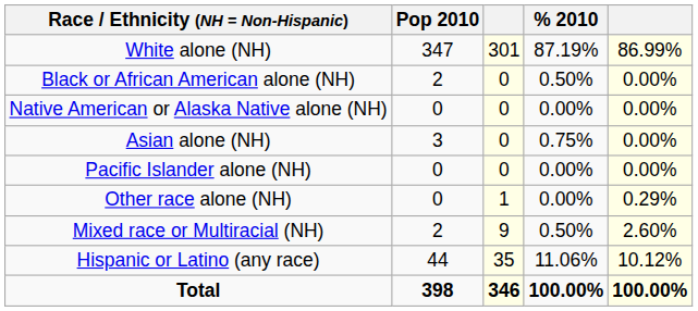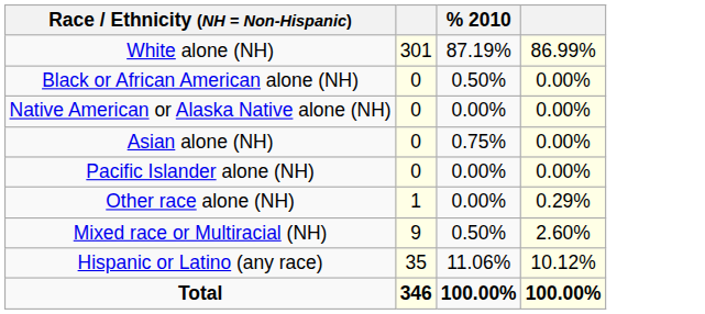- column: Pop 2010 | 347 | 2 | 0 | 3 | 0 | 0 | 2 | 44 | 398
